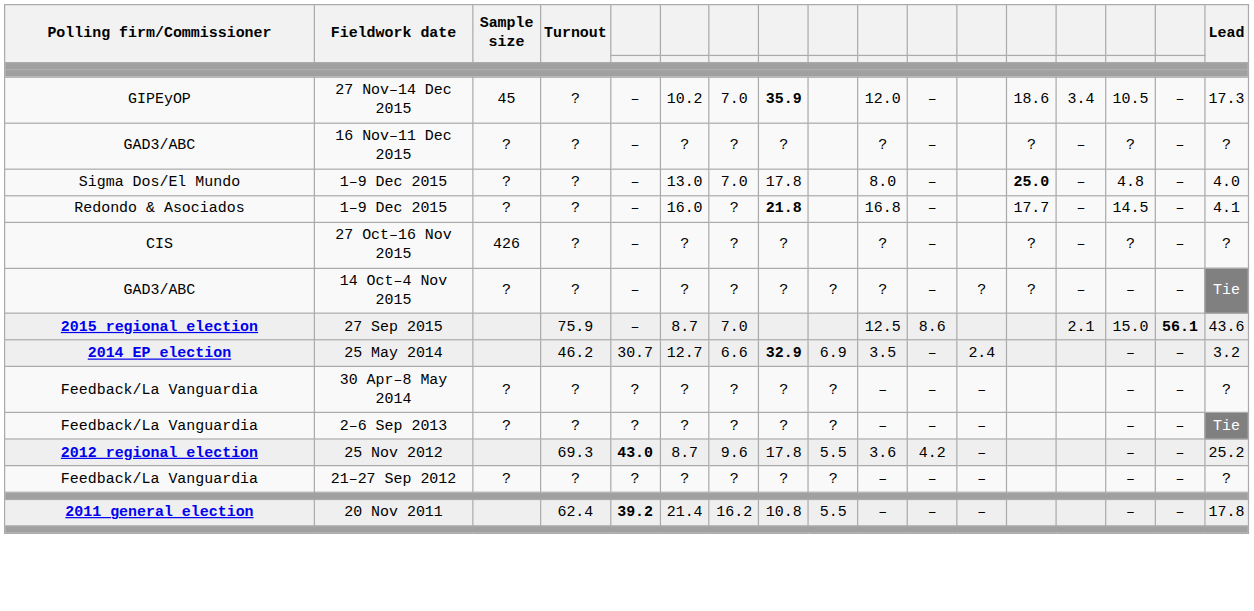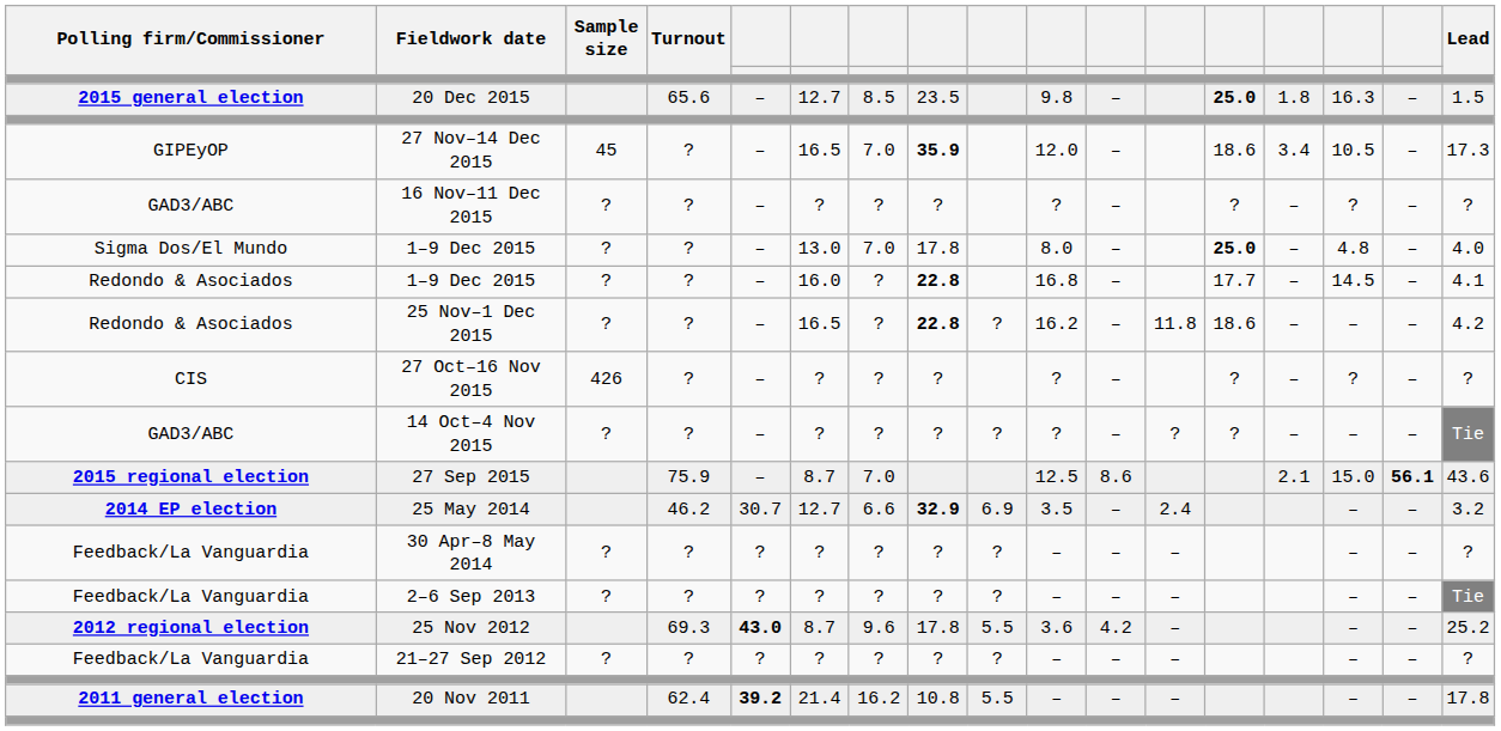+ row: 2015 general election | 20 Dec 2015 | 65.6 | – | 12.7 | 8.5 | 23.5 | 9.8 | – | 25.0 | 1.8 | 16.3 | – | 1.5
27 Nov–14 Dec 2015 | column 6: 10.2 -> 16.5
Redondo & Asociados / 1–9 Dec 2015 | column 8: 21.8 -> 22.8
+ row: Redondo & Asociados | 25 Nov–1 Dec 2015 | ? | ? | – | 16.5 | ? | 22.8 | ? | 16.2 | – | 11.8 | 18.6 | – | – | – | 4.2
